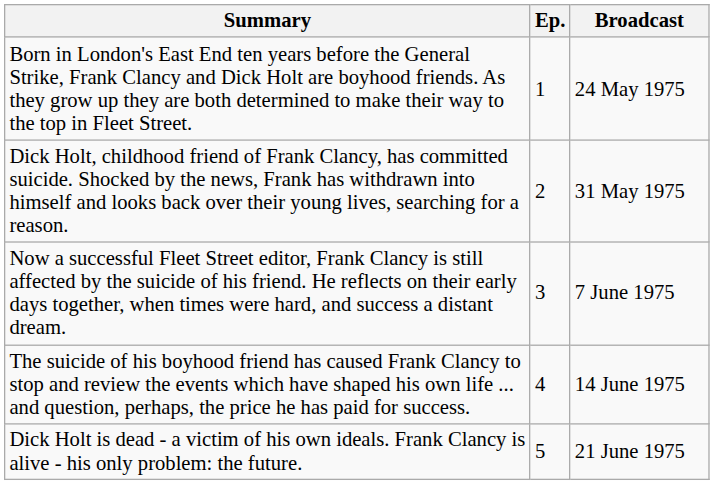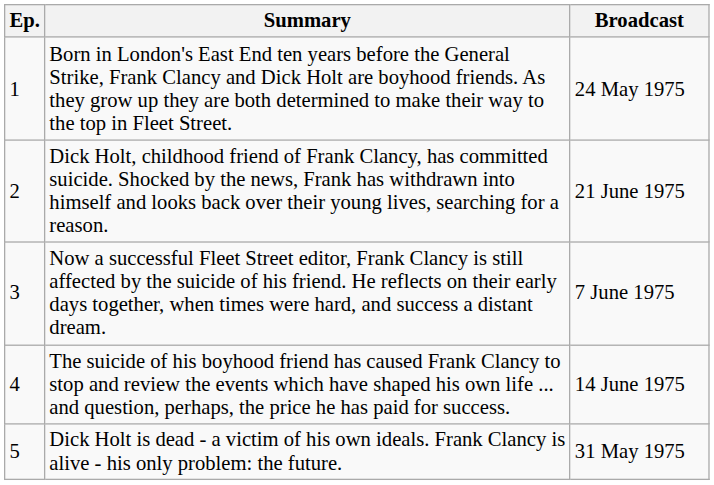columns swapped: Ep. <-> Summary
row 3 | Broadcast: 31 May 1975 -> 21 June 1975
row 6 | Broadcast: 21 June 1975 -> 31 May 1975
